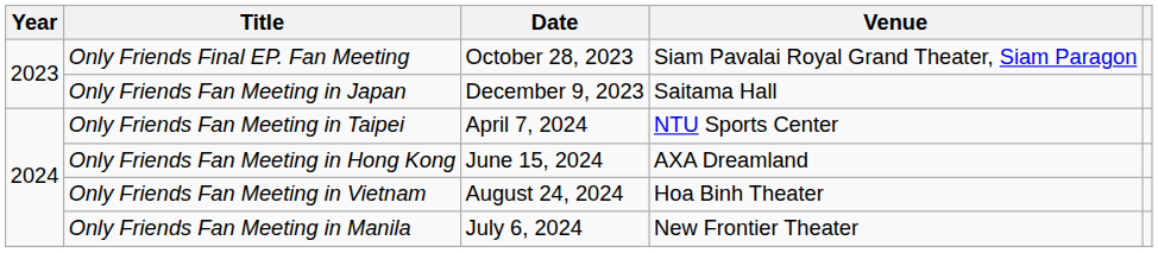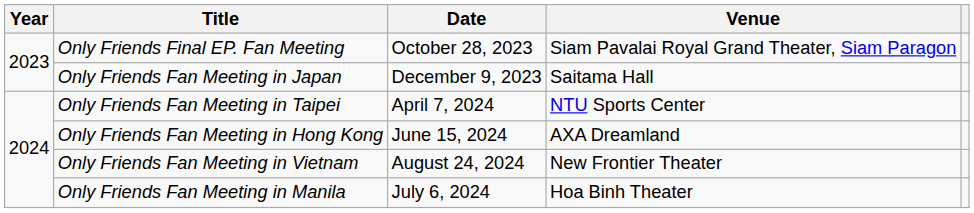Only Friends Fan Meeting in Vietnam | Venue: Hoa Binh Theater -> New Frontier Theater
Only Friends Fan Meeting in Manila | Venue: New Frontier Theater -> Hoa Binh Theater
